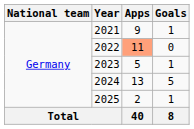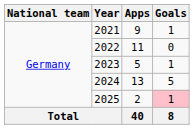2022 | Apps: lightsalmon background -> no background
2025 | Goals: no background -> pink background
